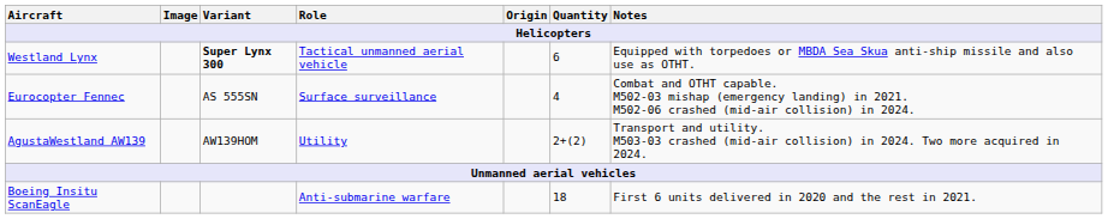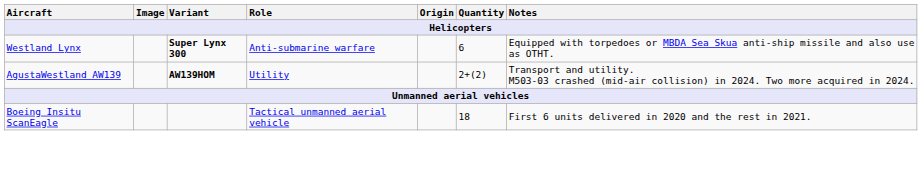Westland Lynx | Role: Tactical unmanned aerial vehicle -> Anti-submarine warfare
- row: Eurocopter Fennec | AS 555SN | Surface surveillance | 4 | Combat and OTHT capable. M502-03 mishap (emergency landing) in 2021. M502-06 crashed (mid-air collision) in 2024.
AgustaWestland AW139 | Variant: normal -> bold
Boeing Insitu ScanEagle | Role: Anti-submarine warfare -> Tactical unmanned aerial vehicle
